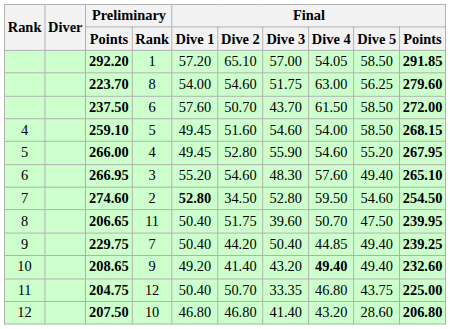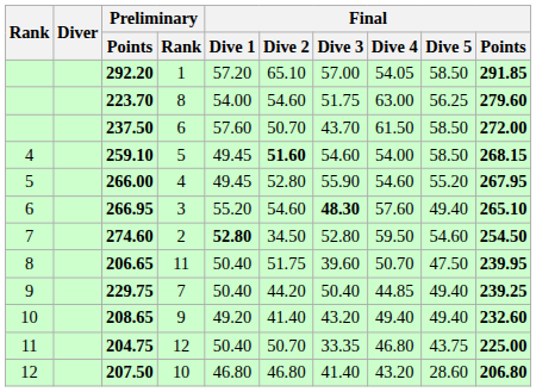259.10 | Final / Dive 2: normal -> bold
266.95 | Final / Dive 3: normal -> bold
208.65 | Final / Dive 4: bold -> normal
